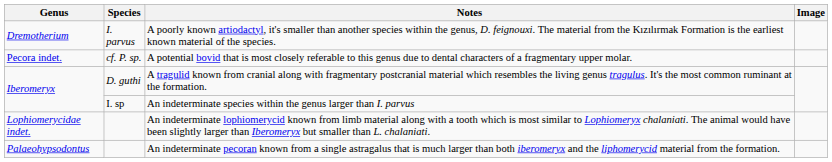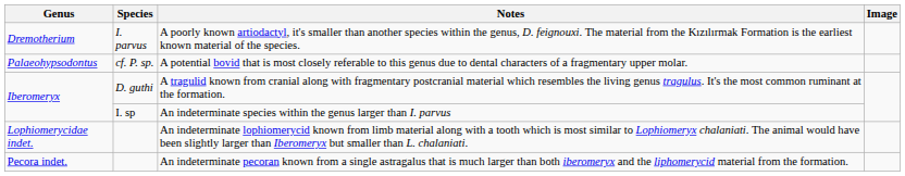row 3 | Genus: Pecora indet. -> Palaeohypsodontus
row 7 | Genus: Palaeohypsodontus -> Pecora indet.
